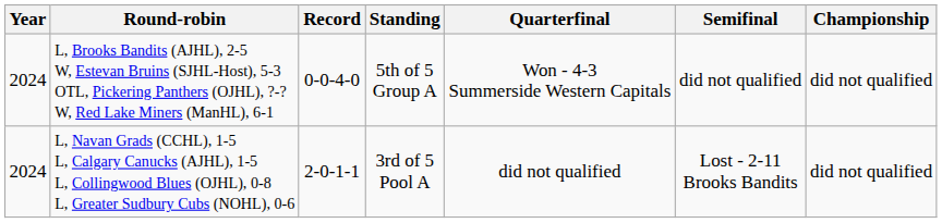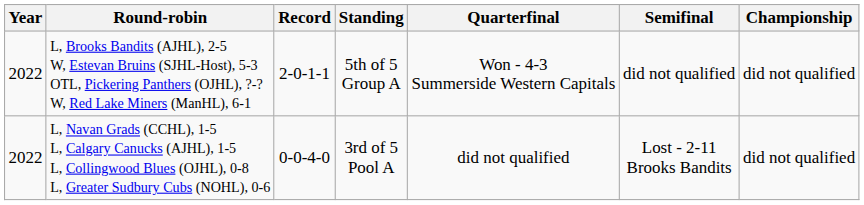row 2 | Year: 2024 -> 2022
row 2 | Record: 0-0-4-0 -> 2-0-1-1
row 3 | Year: 2024 -> 2022
row 3 | Record: 2-0-1-1 -> 0-0-4-0
